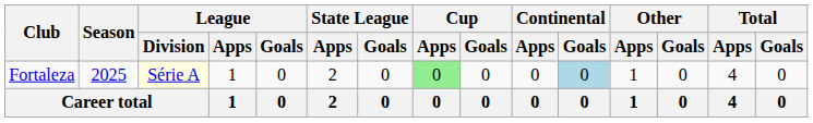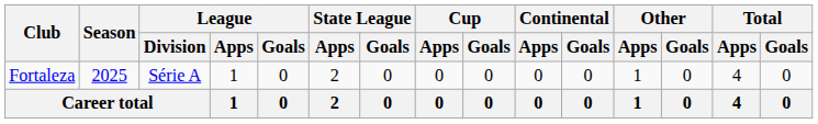Fortaleza | League / Division: lightyellow background -> no background
Fortaleza | Cup / Apps: lightgreen background -> no background
Fortaleza | Continental / Goals: lightblue background -> no background
